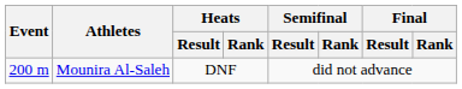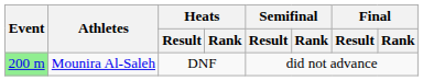Mounira Al-Saleh | Event: no background -> lightgreen background
